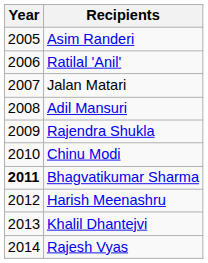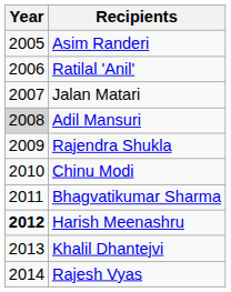Adil Mansuri | Year: no background -> lightgrey background
Bhagvatikumar Sharma | Year: bold -> normal
Harish Meenashru | Year: normal -> bold
